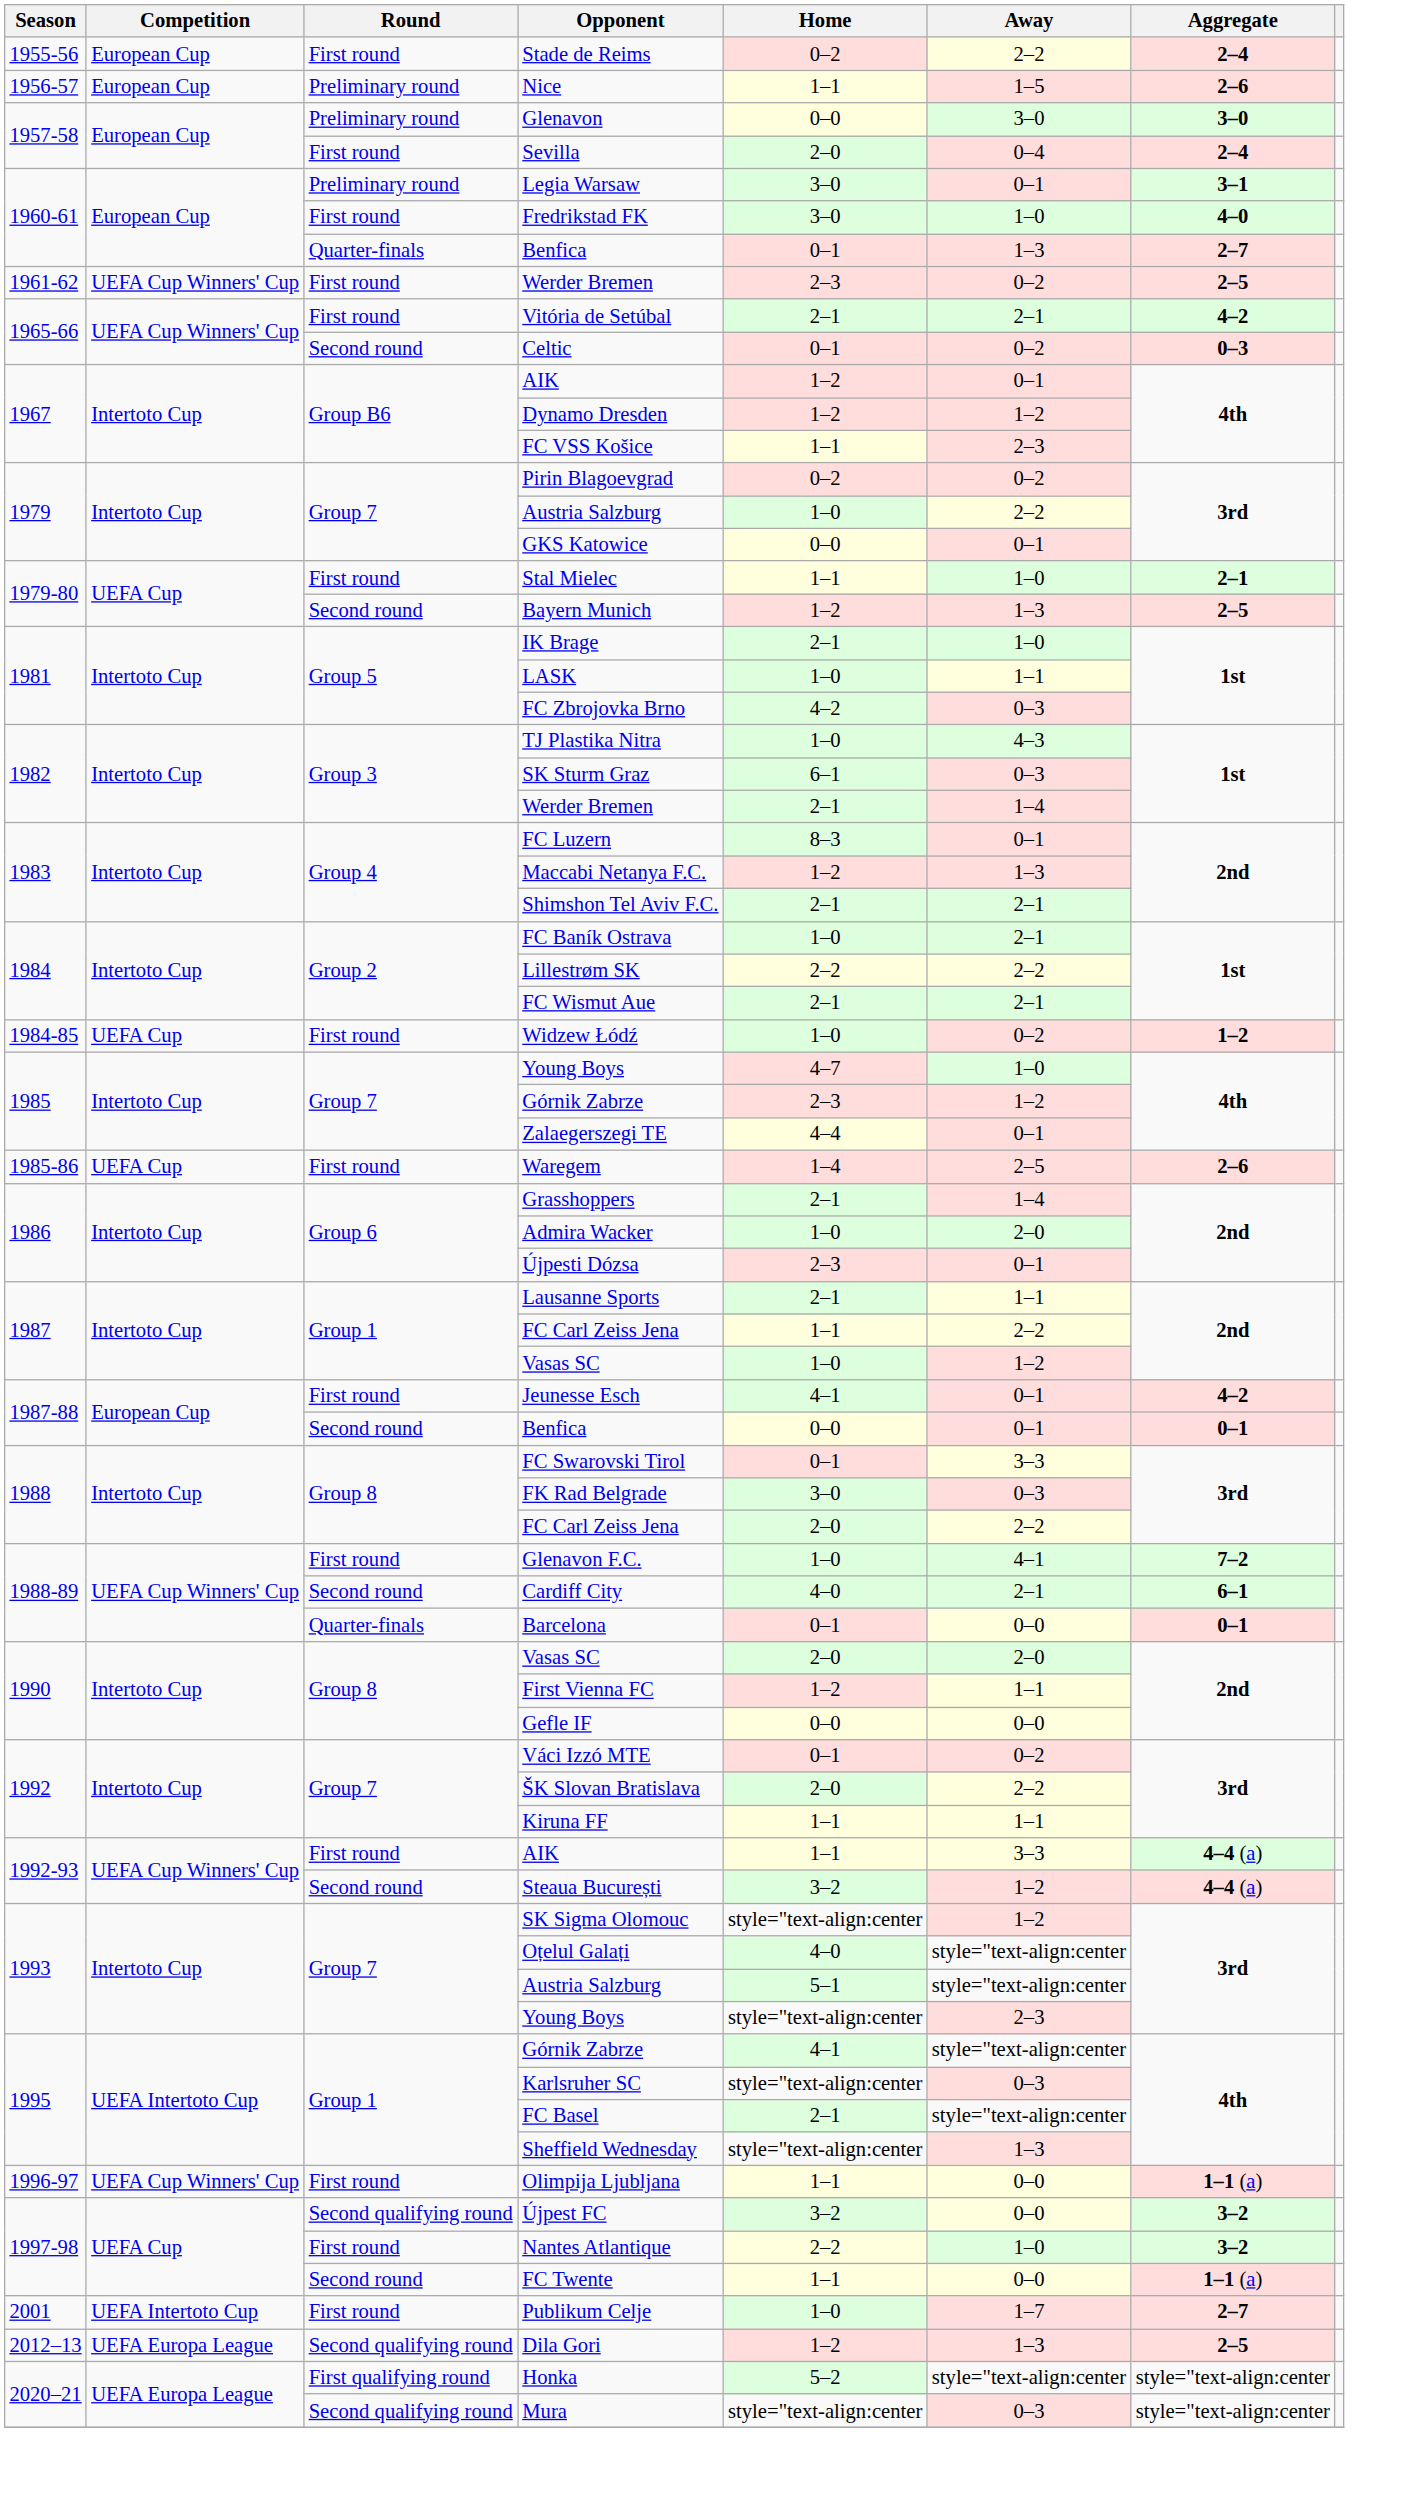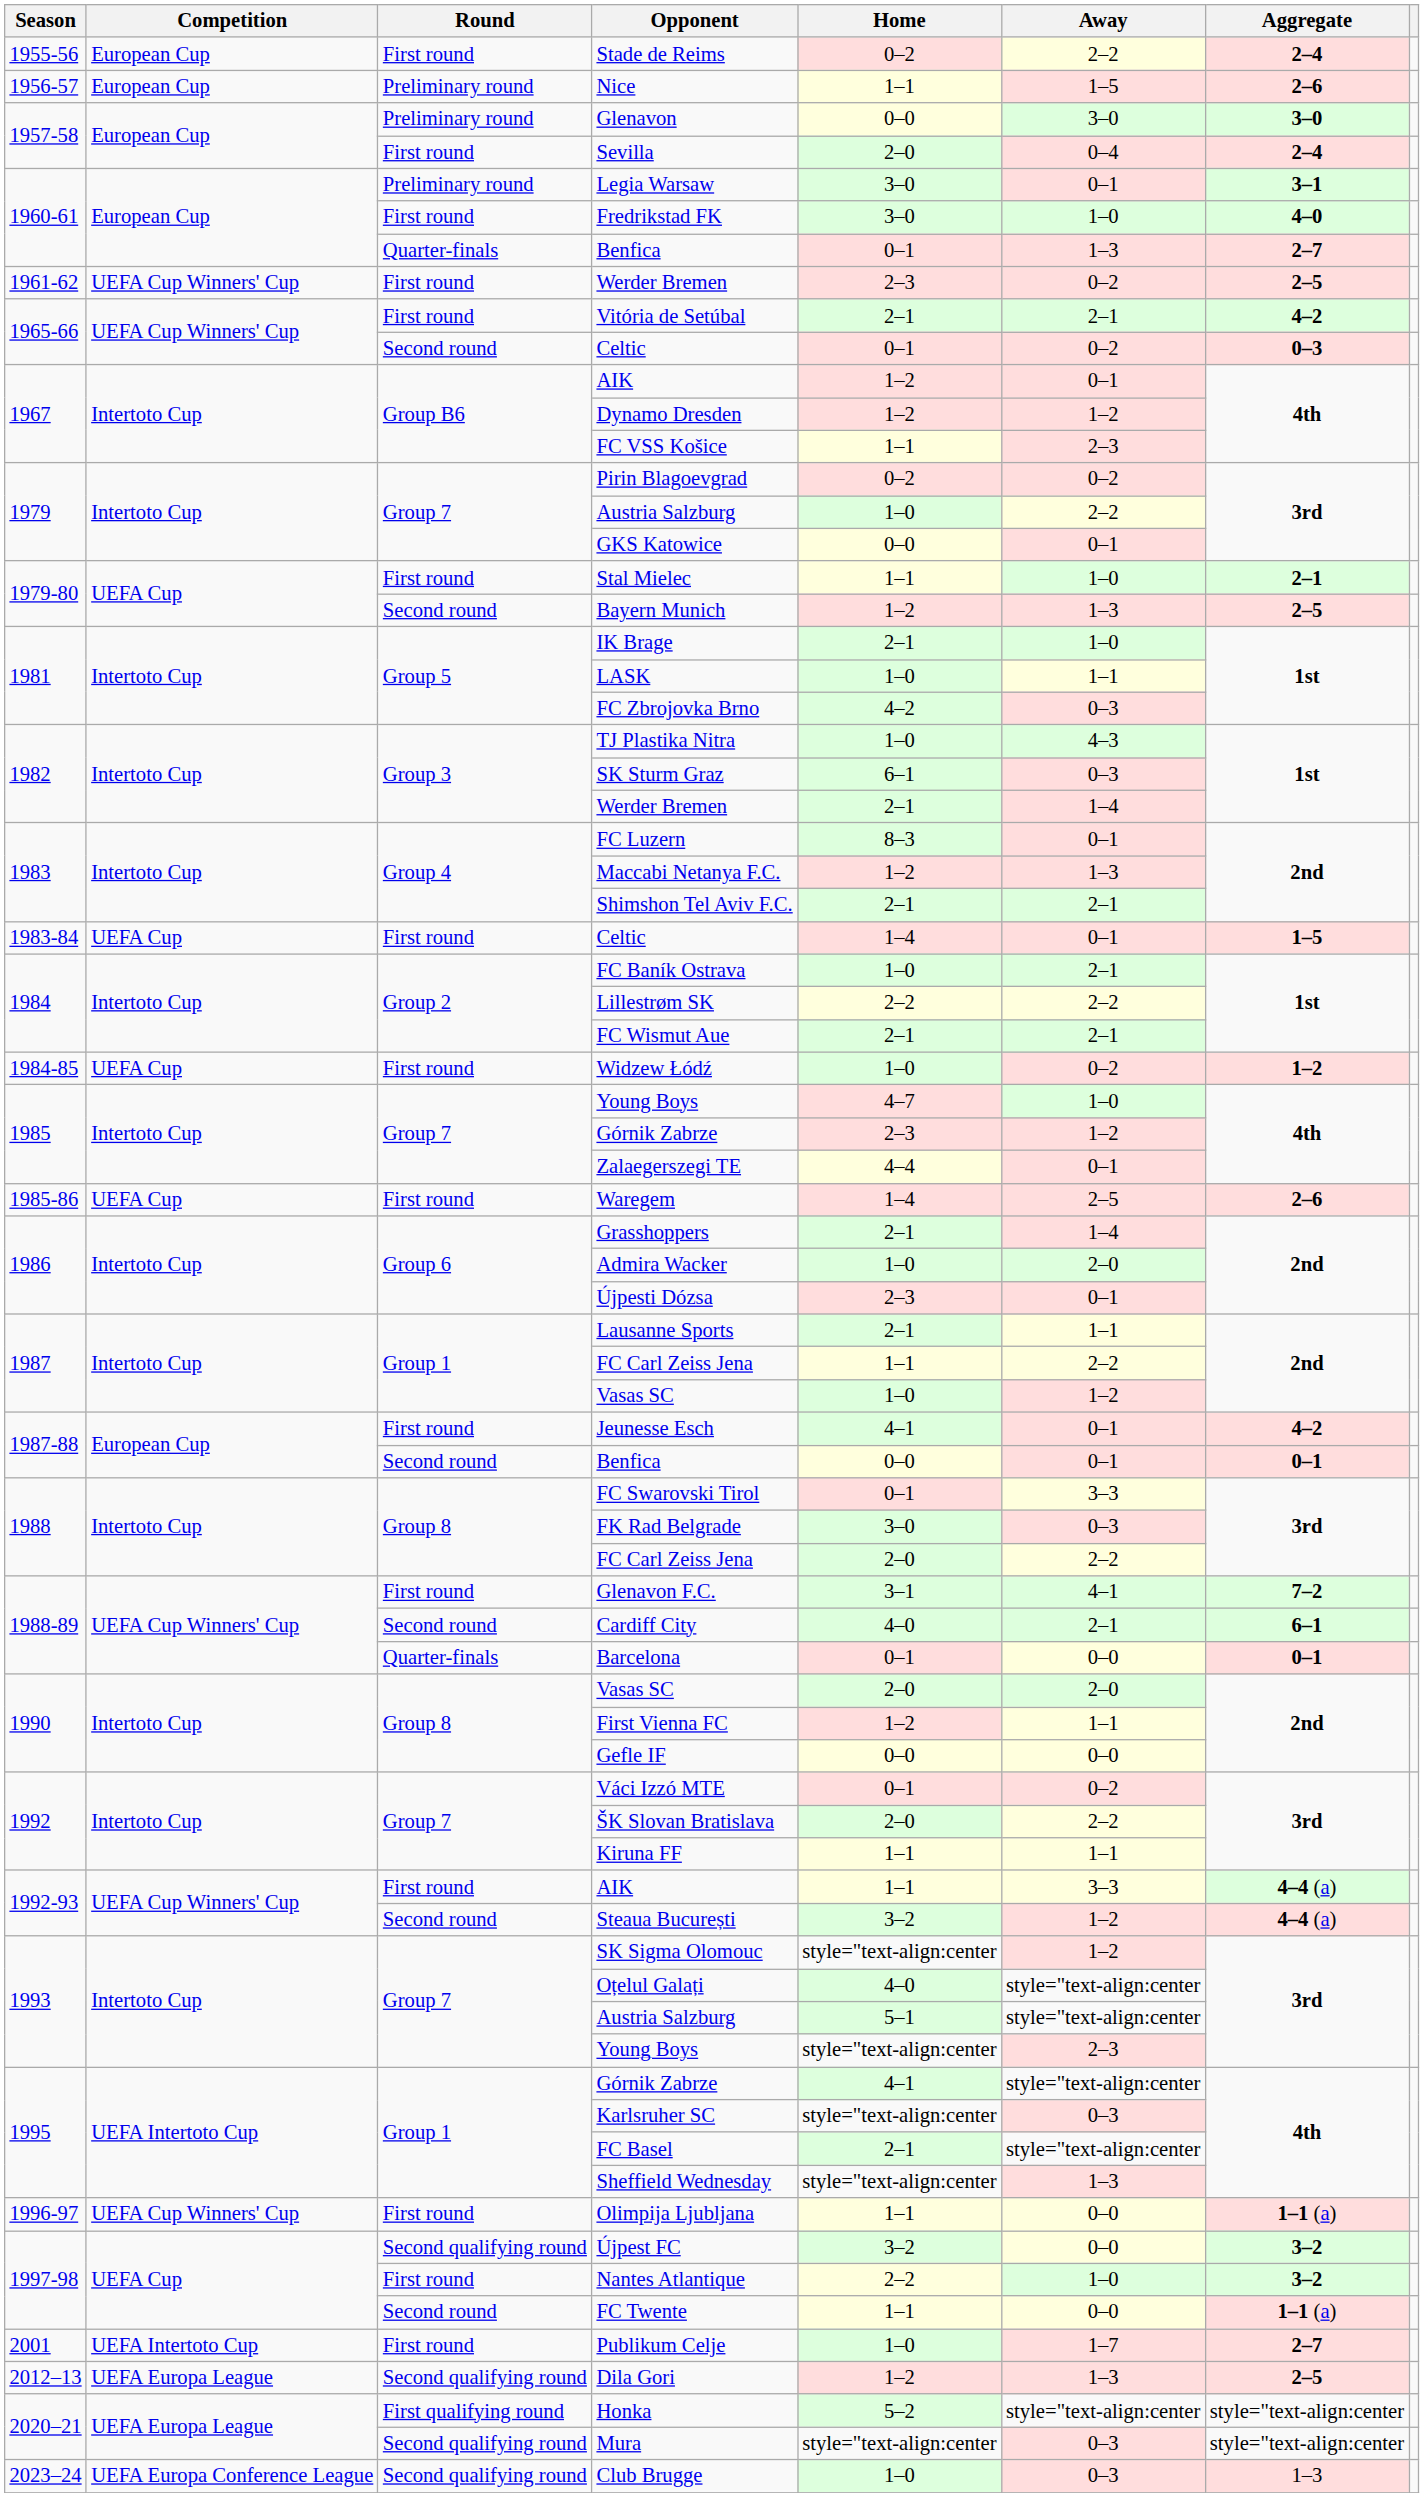+ row: 1983-84 | UEFA Cup | First round | Celtic | 1–4 | 0–1 | 1–5
Glenavon F.C. | Home: 1–0 -> 3–1
+ row: 2023–24 | UEFA Europa Conference League | Second qualifying round | Club Brugge | 1–0 | 0–3 | 1–3
